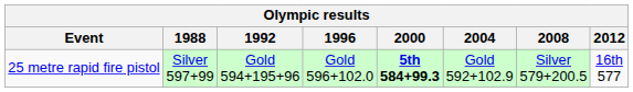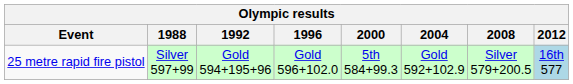25 metre rapid fire pistol | 2000: bold -> normal
25 metre rapid fire pistol | 2012: no background -> lightblue background
